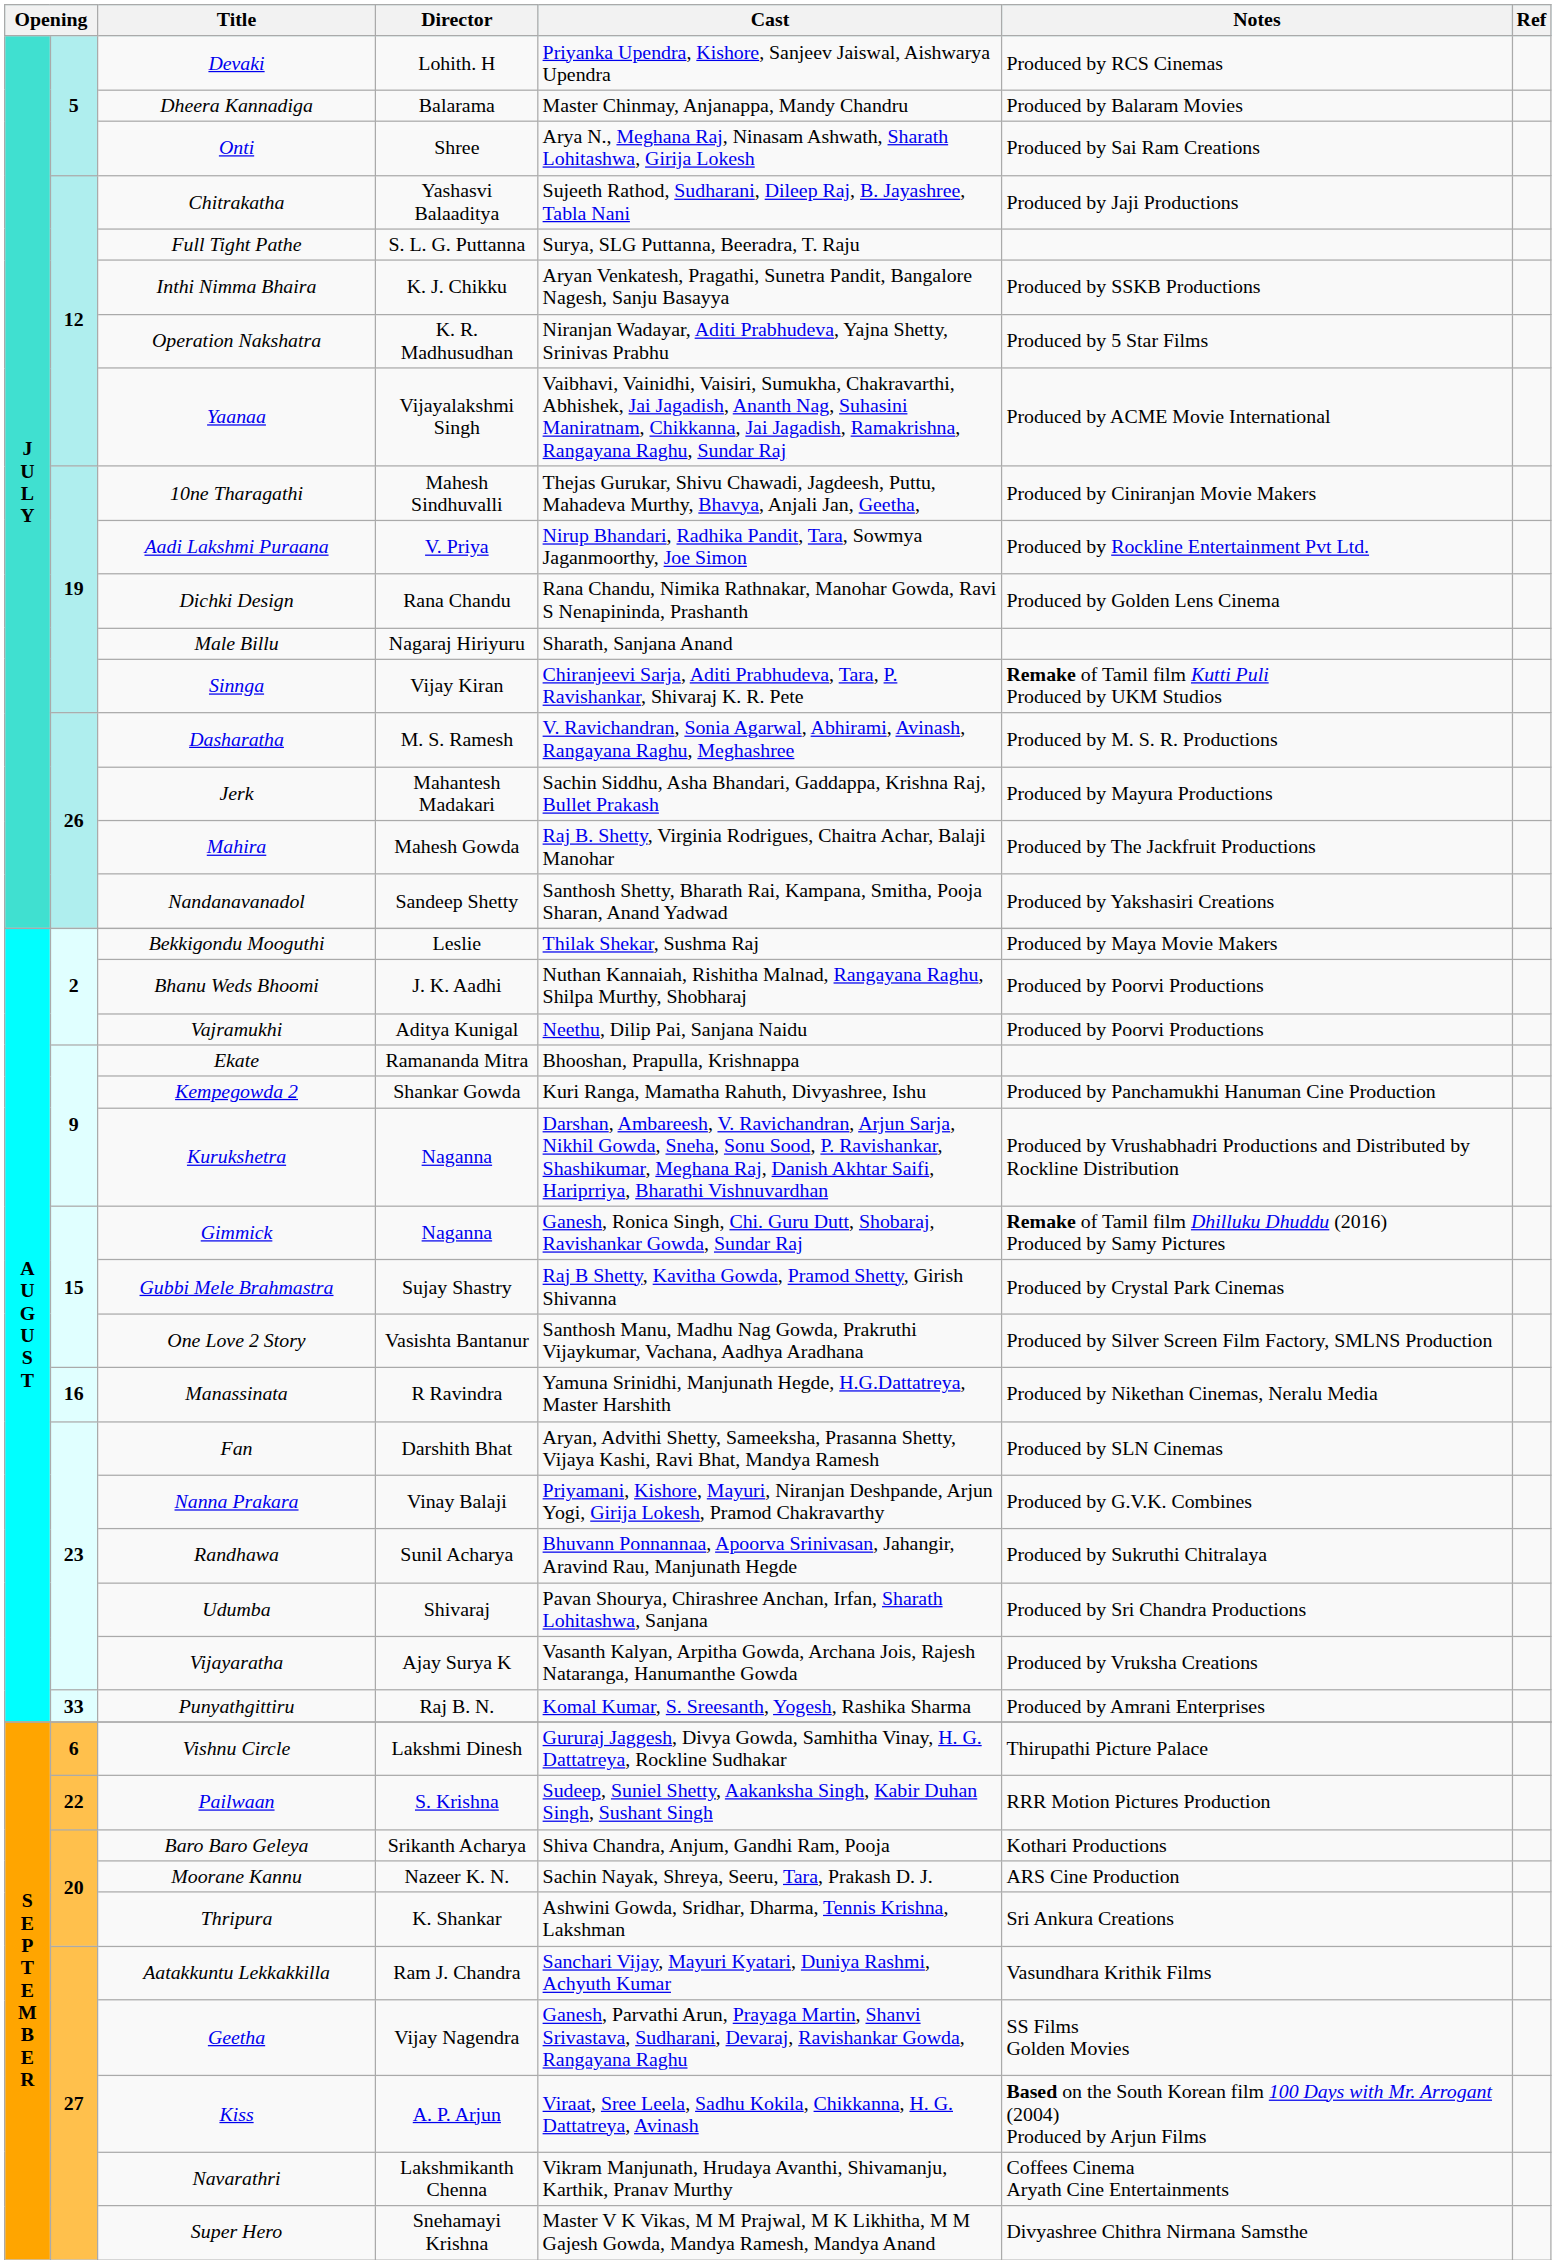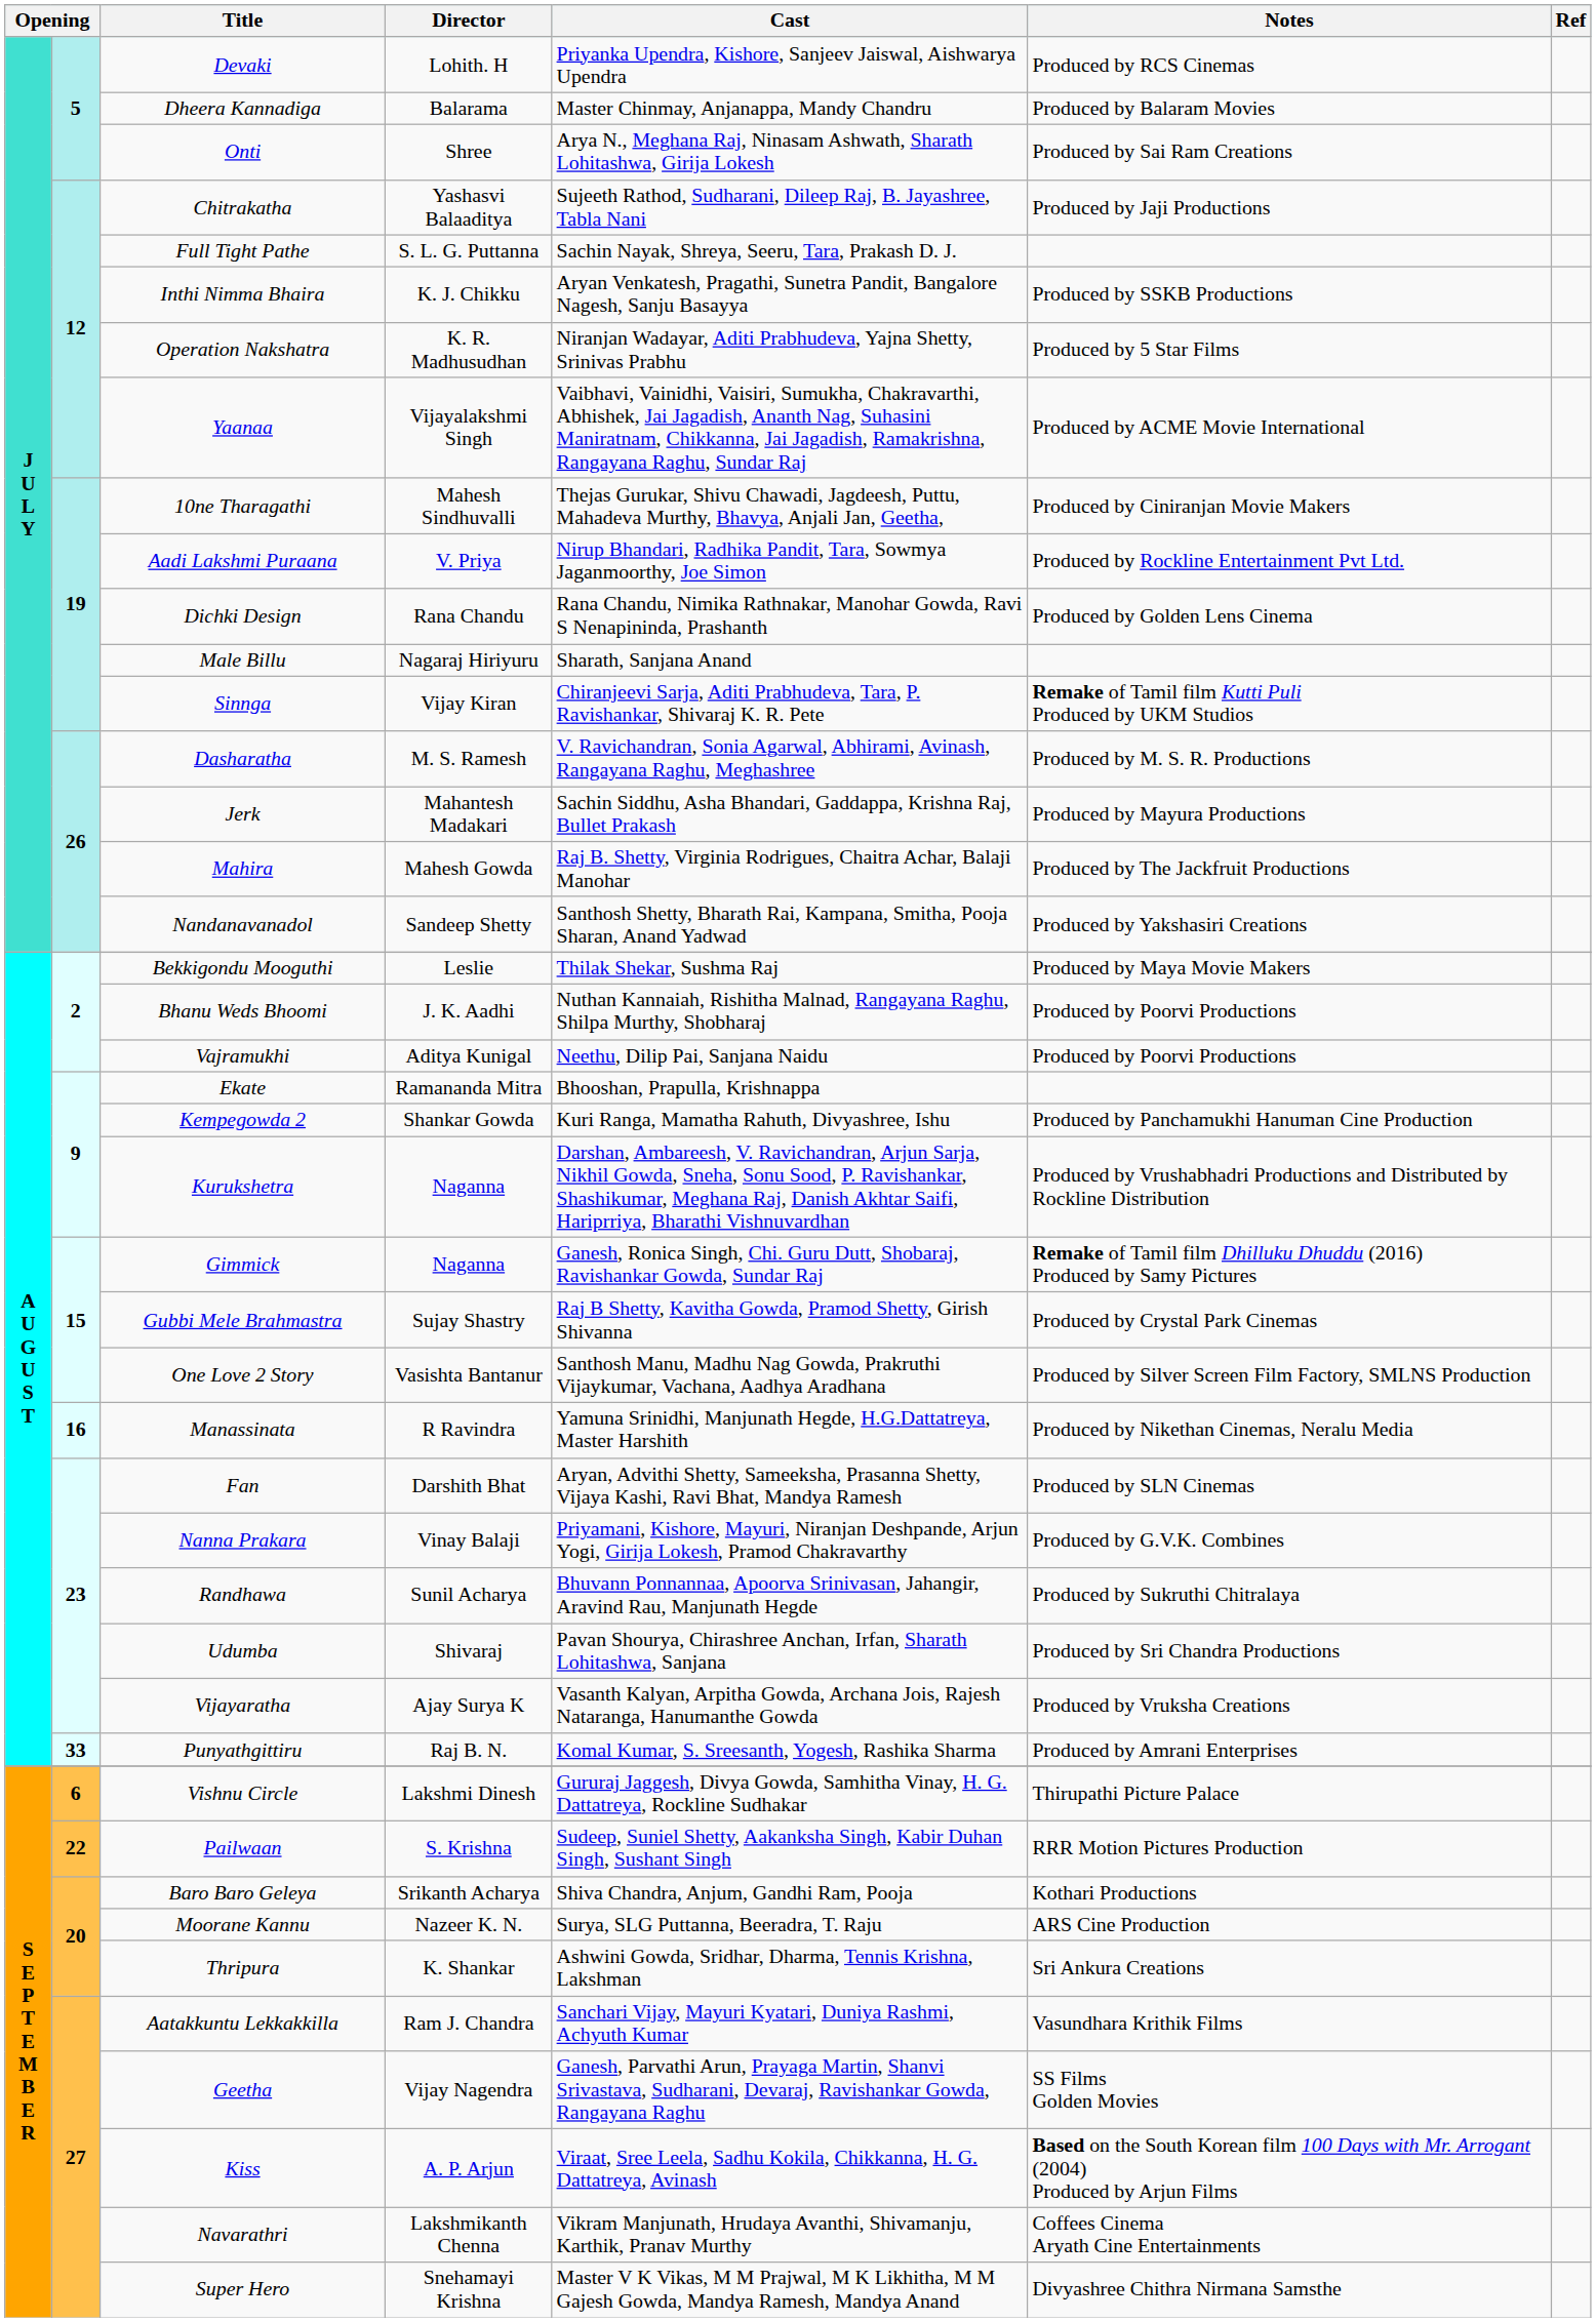Full Tight Pathe | Cast: Surya, SLG Puttanna, Beeradra, T. Raju -> Sachin Nayak, Shreya, Seeru, Tara, Prakash D. J.
Moorane Kannu | Cast: Sachin Nayak, Shreya, Seeru, Tara, Prakash D. J. -> Surya, SLG Puttanna, Beeradra, T. Raju
